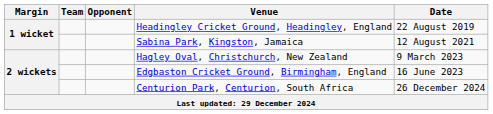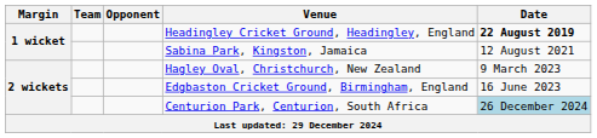Headingley Cricket Ground, Headingley, England | Date: normal -> bold
Centurion Park, Centurion, South Africa | Date: no background -> lightblue background
